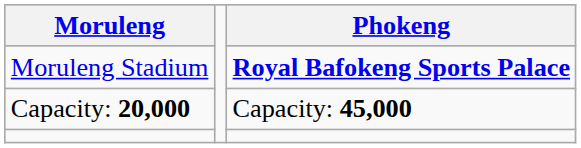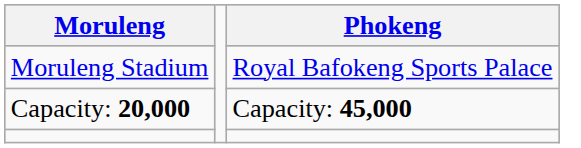Moruleng Stadium | Phokeng: bold -> normal
